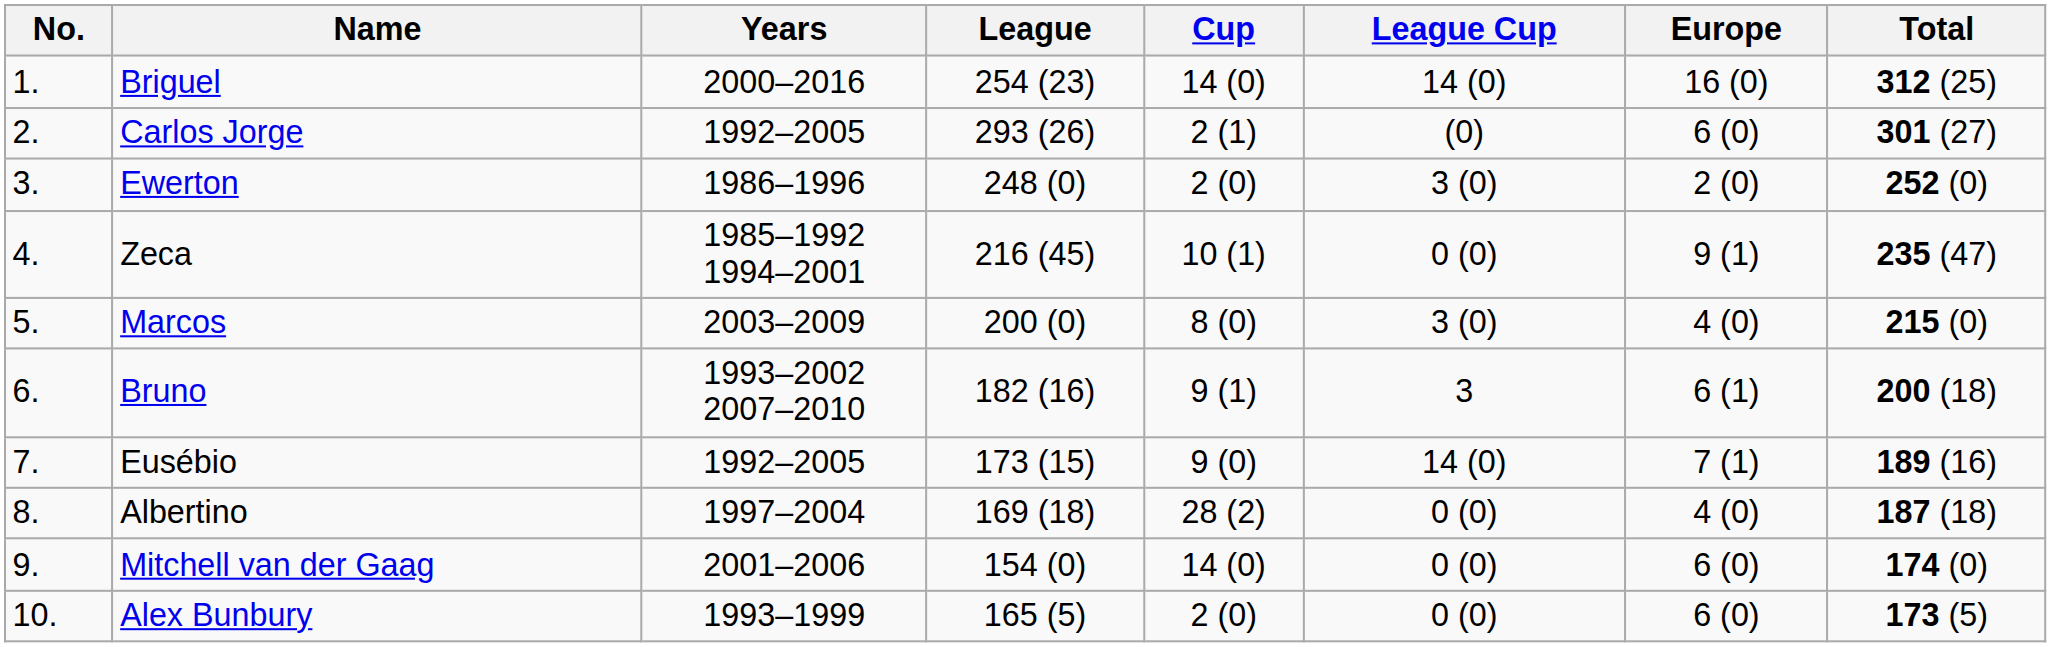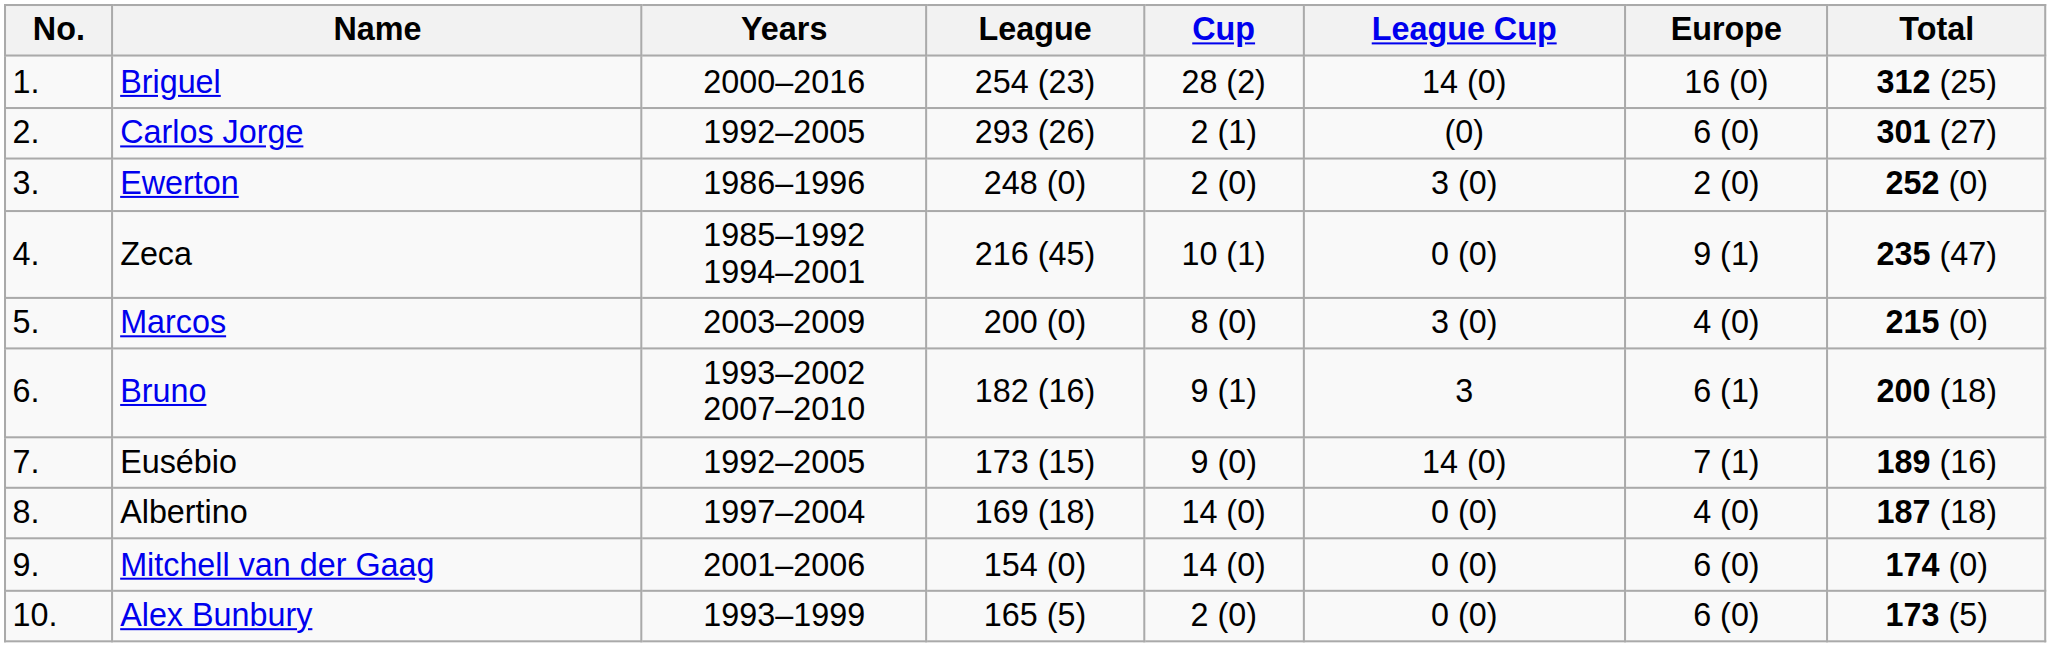Briguel | Cup: 14 (0) -> 28 (2)
Albertino | Cup: 28 (2) -> 14 (0)
